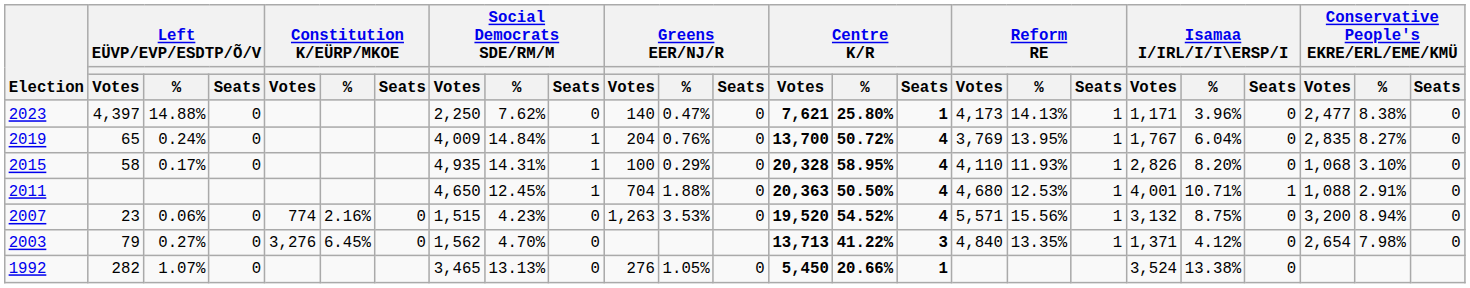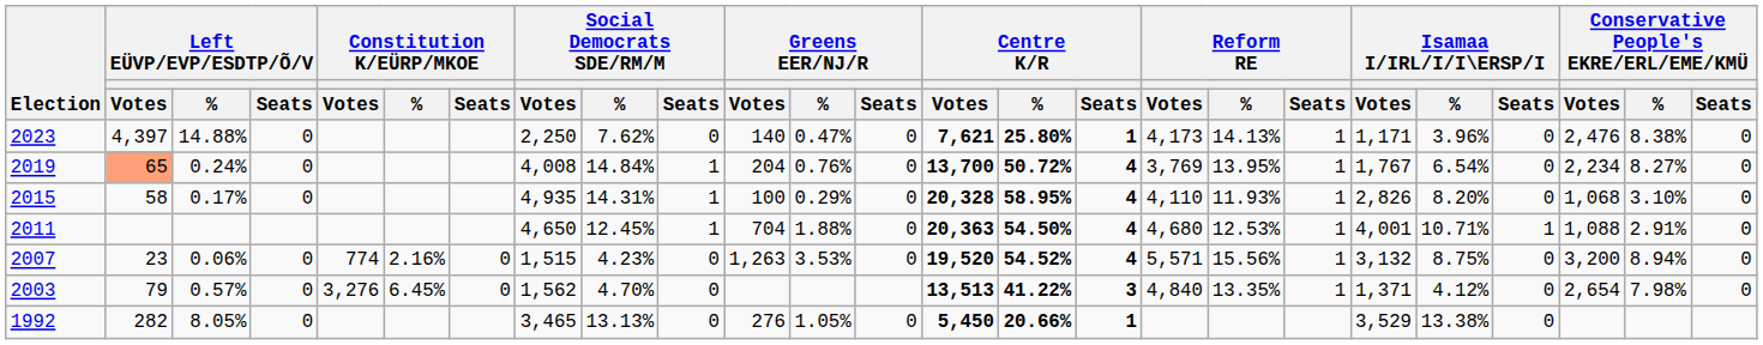2023 | Conservative People's EKRE/ERL/EME/KMÜ / Votes: 2,477 -> 2,476
2019 | Left EÜVP/EVP/ESDTP/Õ/V / Votes: no background -> lightsalmon background
2019 | Social Democrats SDE/RM/M / Votes: 4,009 -> 4,008
2019 | Isamaa I/IRL/I/I\ERSP/I / %: 6.04% -> 6.54%
2019 | Conservative People's EKRE/ERL/EME/KMÜ / Votes: 2,835 -> 2,234
2011 | Centre K/R / %: 50.50% -> 54.50%
2003 | Left EÜVP/EVP/ESDTP/Õ/V / %: 0.27% -> 0.57%
2003 | Centre K/R / Votes: 13,713 -> 13,513
1992 | Left EÜVP/EVP/ESDTP/Õ/V / %: 1.07% -> 8.05%
1992 | Isamaa I/IRL/I/I\ERSP/I / Votes: 3,524 -> 3,529
